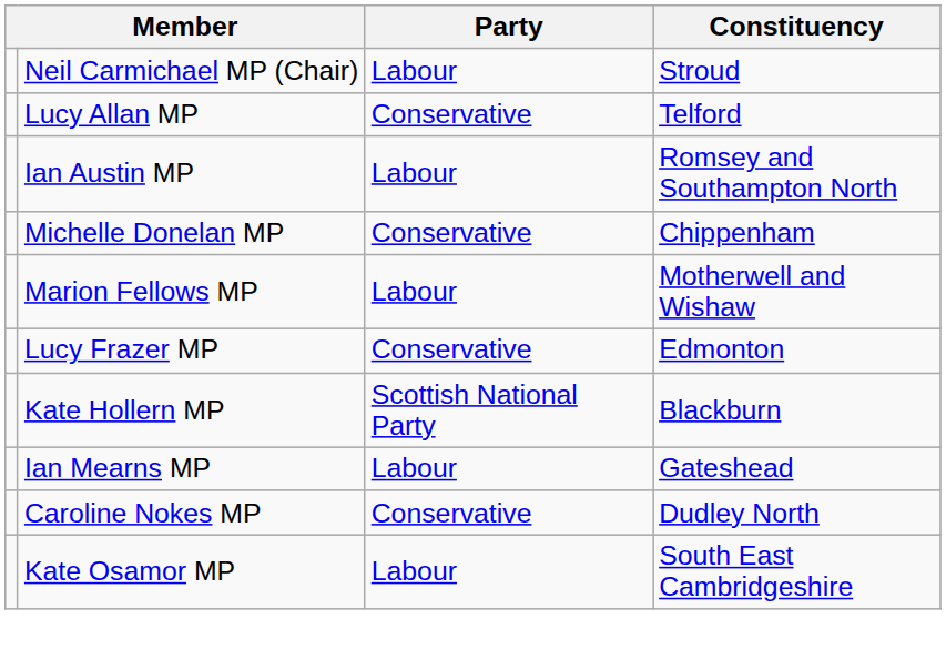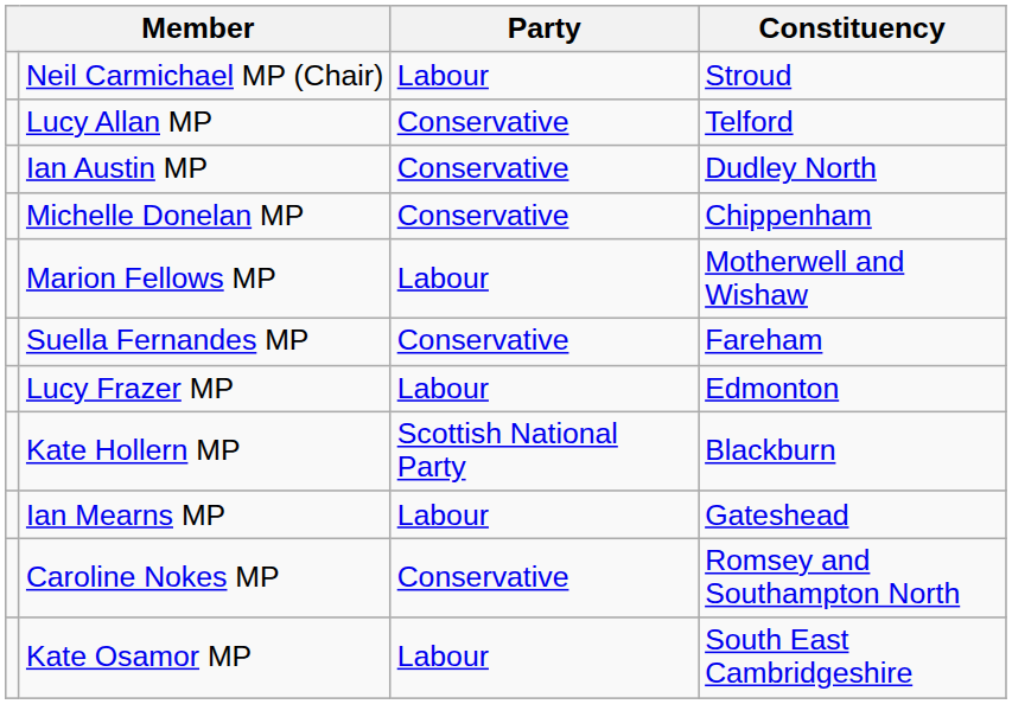Ian Austin MP | Party: Labour -> Conservative
Ian Austin MP | Constituency: Romsey and Southampton North -> Dudley North
+ row: Suella Fernandes MP | Conservative | Fareham
Lucy Frazer MP | Party: Conservative -> Labour
Caroline Nokes MP | Constituency: Dudley North -> Romsey and Southampton North
